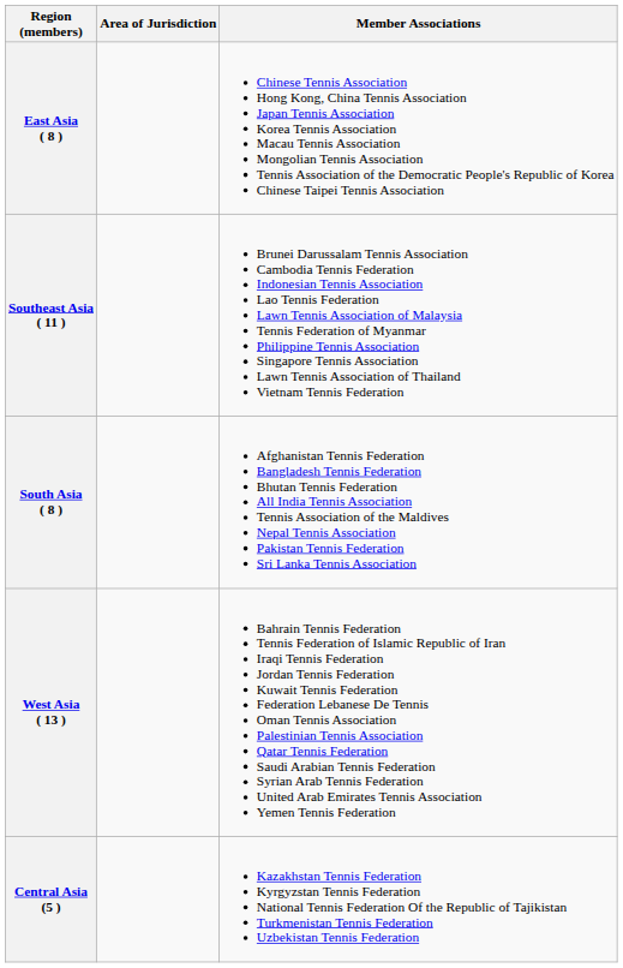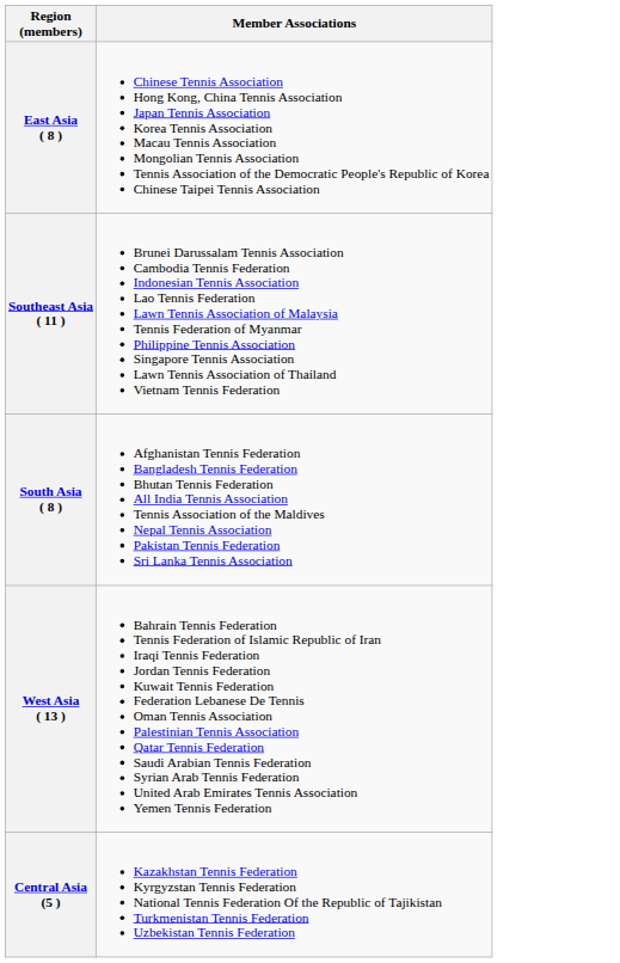- column: Area of Jurisdiction
